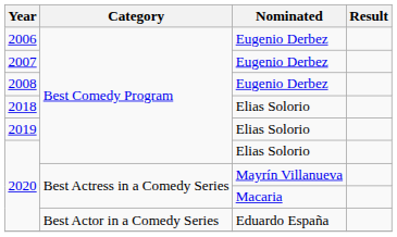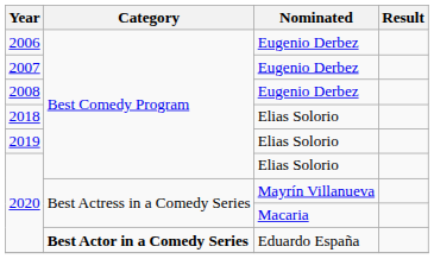2020 / Eduardo España | Category: normal -> bold
